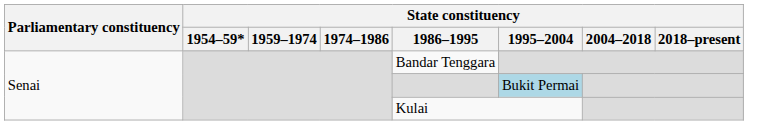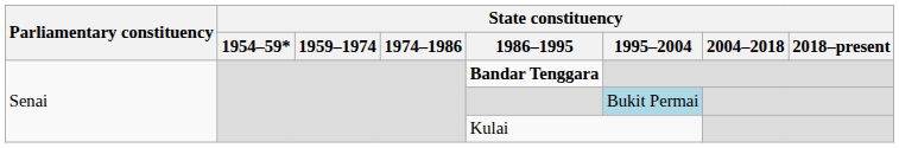row 3 | State constituency / 1986–1995: normal -> bold
